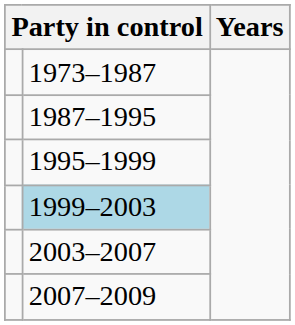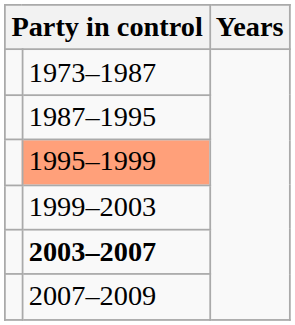1995–1999 | column 2: no background -> lightsalmon background
1999–2003 | column 2: lightblue background -> no background
2003–2007 | column 2: normal -> bold
